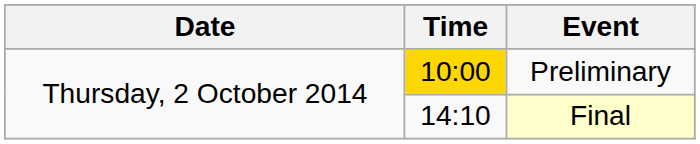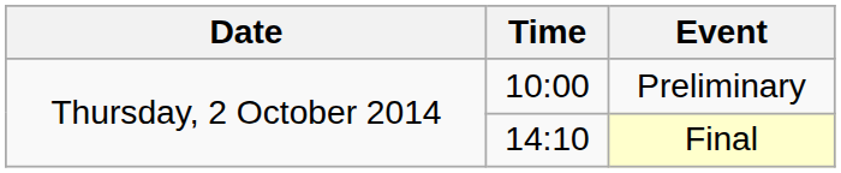Preliminary | Time: gold background -> no background
